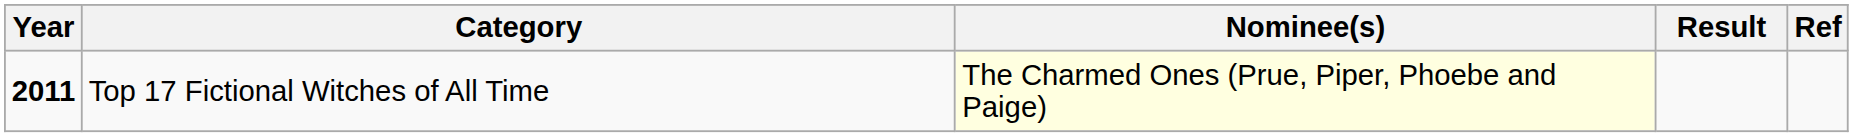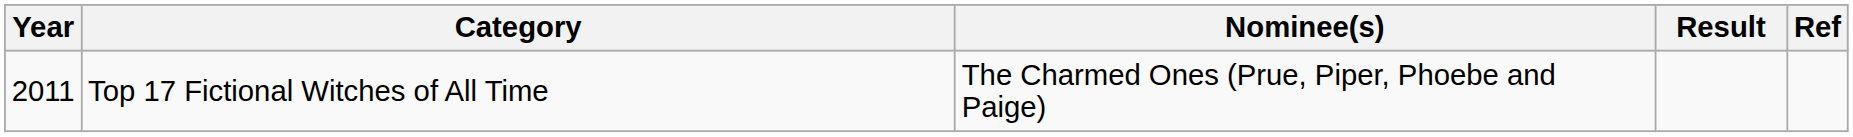row 2 | Year: bold -> normal
row 2 | Nominee(s): lightyellow background -> no background
